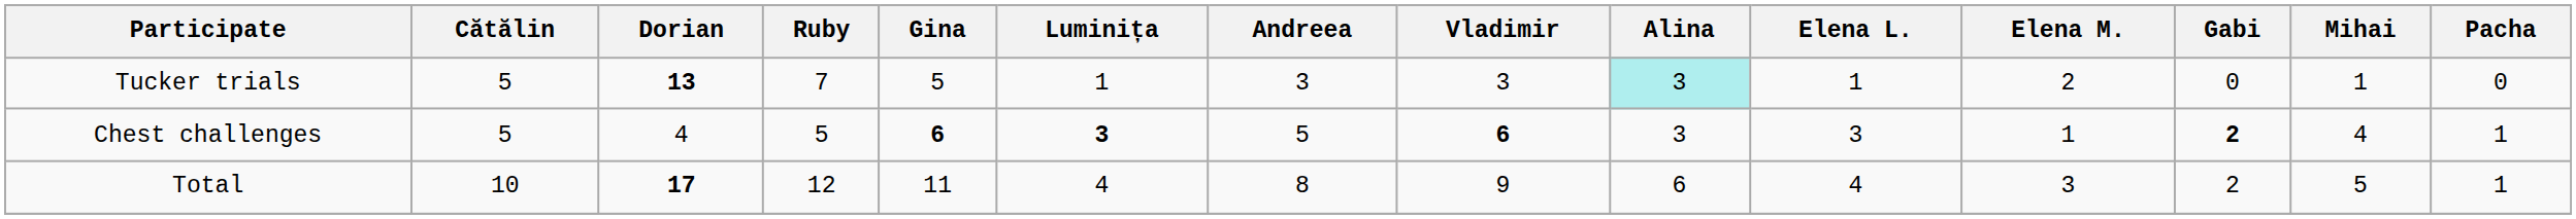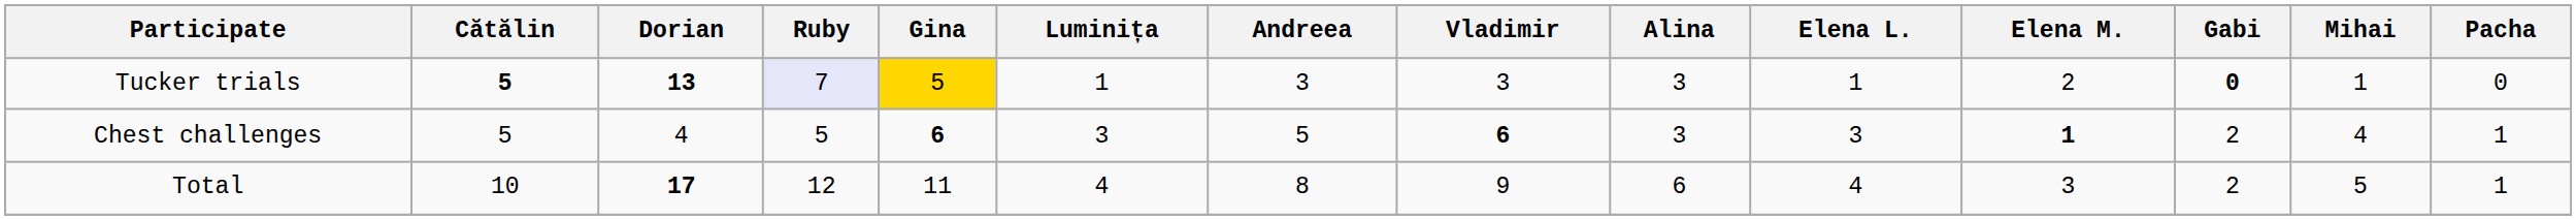Tucker trials | Cătălin: normal -> bold
Tucker trials | Ruby: no background -> lavender background
Tucker trials | Gina: no background -> gold background
Tucker trials | Alina: paleturquoise background -> no background
Tucker trials | Gabi: normal -> bold
Chest challenges | Luminița: bold -> normal
Chest challenges | Elena M.: normal -> bold
Chest challenges | Gabi: bold -> normal
